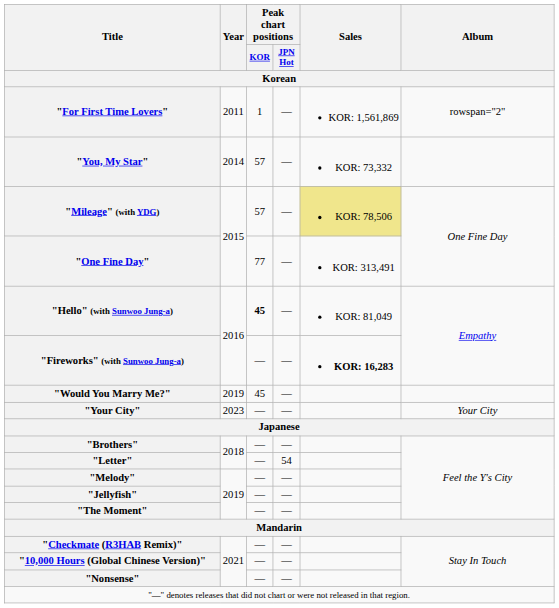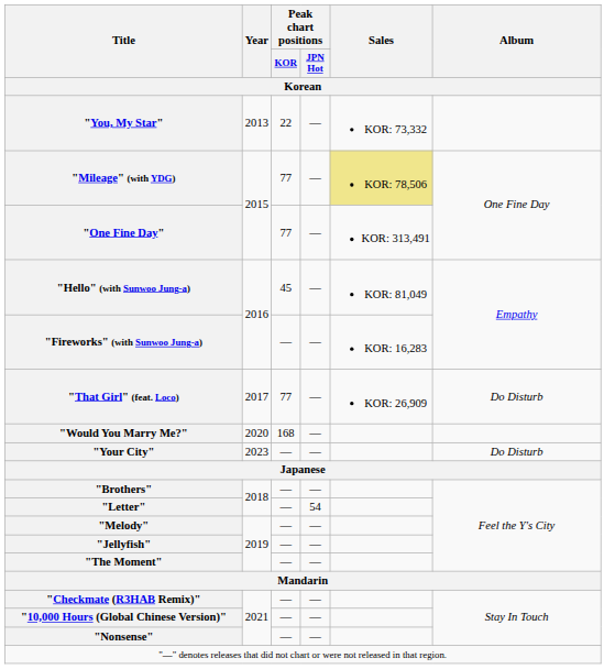- row: "For First Time Lovers" | 2011 | 1 | — | KOR: 1,561,869 | rowspan="2"
"You, My Star" | Year: 2014 -> 2013
"You, My Star" | Peak chart positions / KOR: 57 -> 22
"Mileage" (with YDG) | Peak chart positions / KOR: 57 -> 77
"Hello" (with Sunwoo Jung-a) | Peak chart positions / KOR: bold -> normal
"Fireworks" (with Sunwoo Jung-a) | Sales: bold -> normal
+ row: "That Girl" (feat. Loco) | 2017 | 77 | — | KOR: 26,909 | Do Disturb
"Would You Marry Me?" | Year: 2019 -> 2020
"Would You Marry Me?" | Peak chart positions / KOR: 45 -> 168
"Your City" | Album: Your City -> Do Disturb
